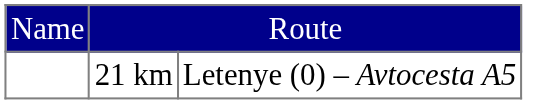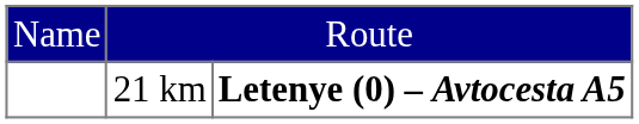21 km | column 3: normal -> bold
